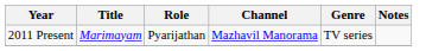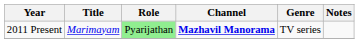2011 Present | Role: no background -> lightgreen background
2011 Present | Channel: normal -> bold
